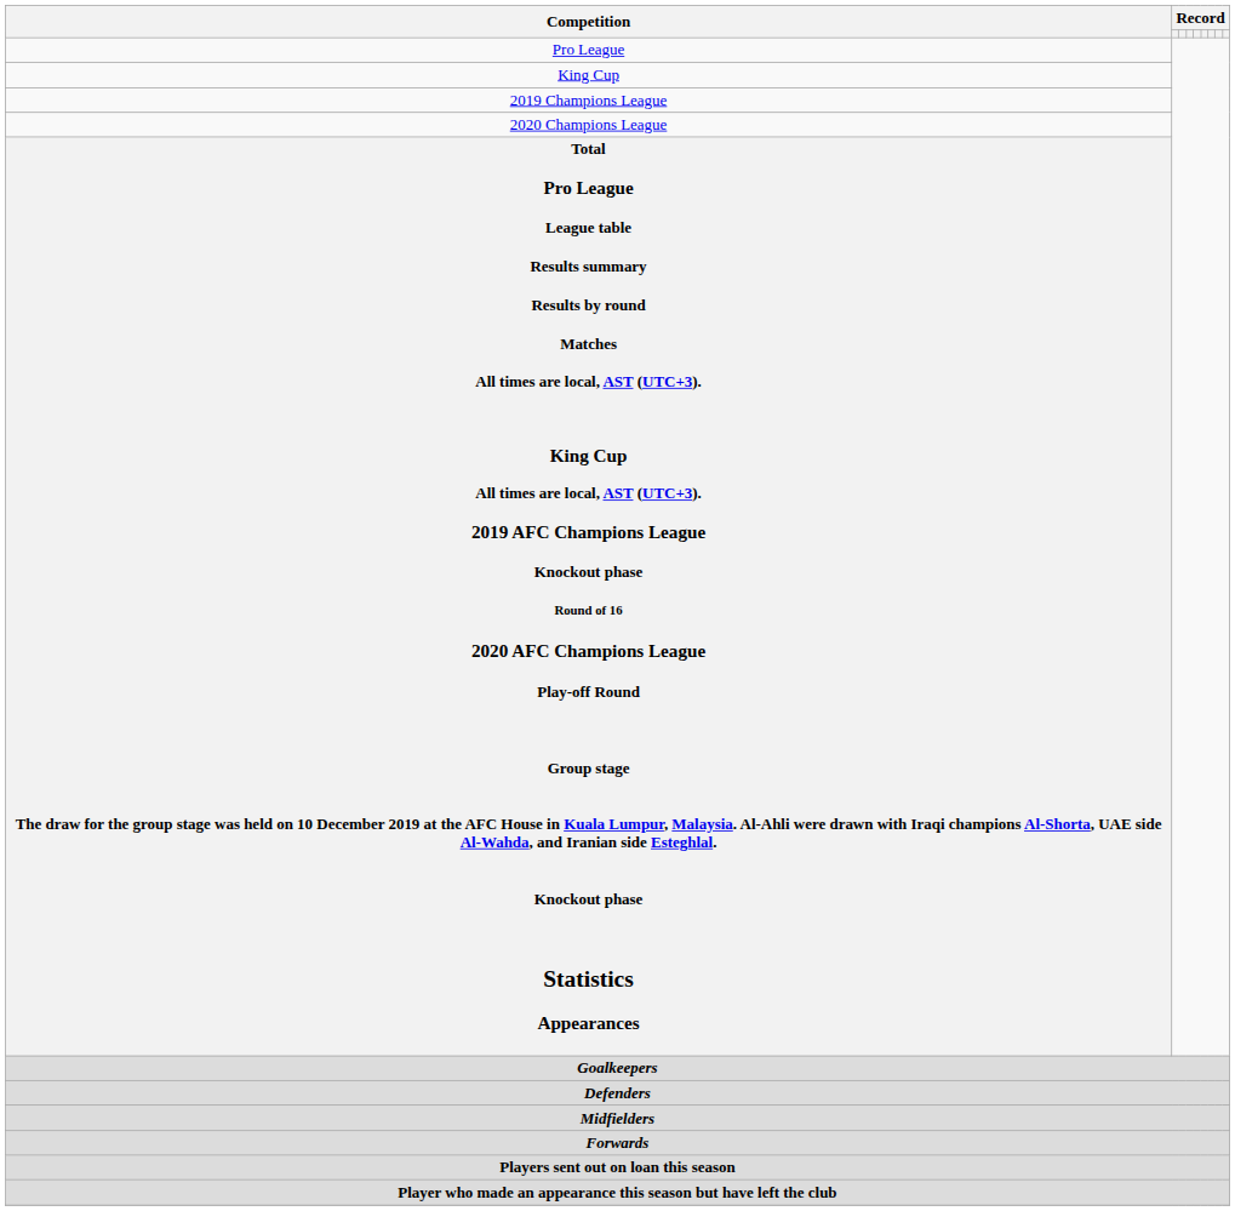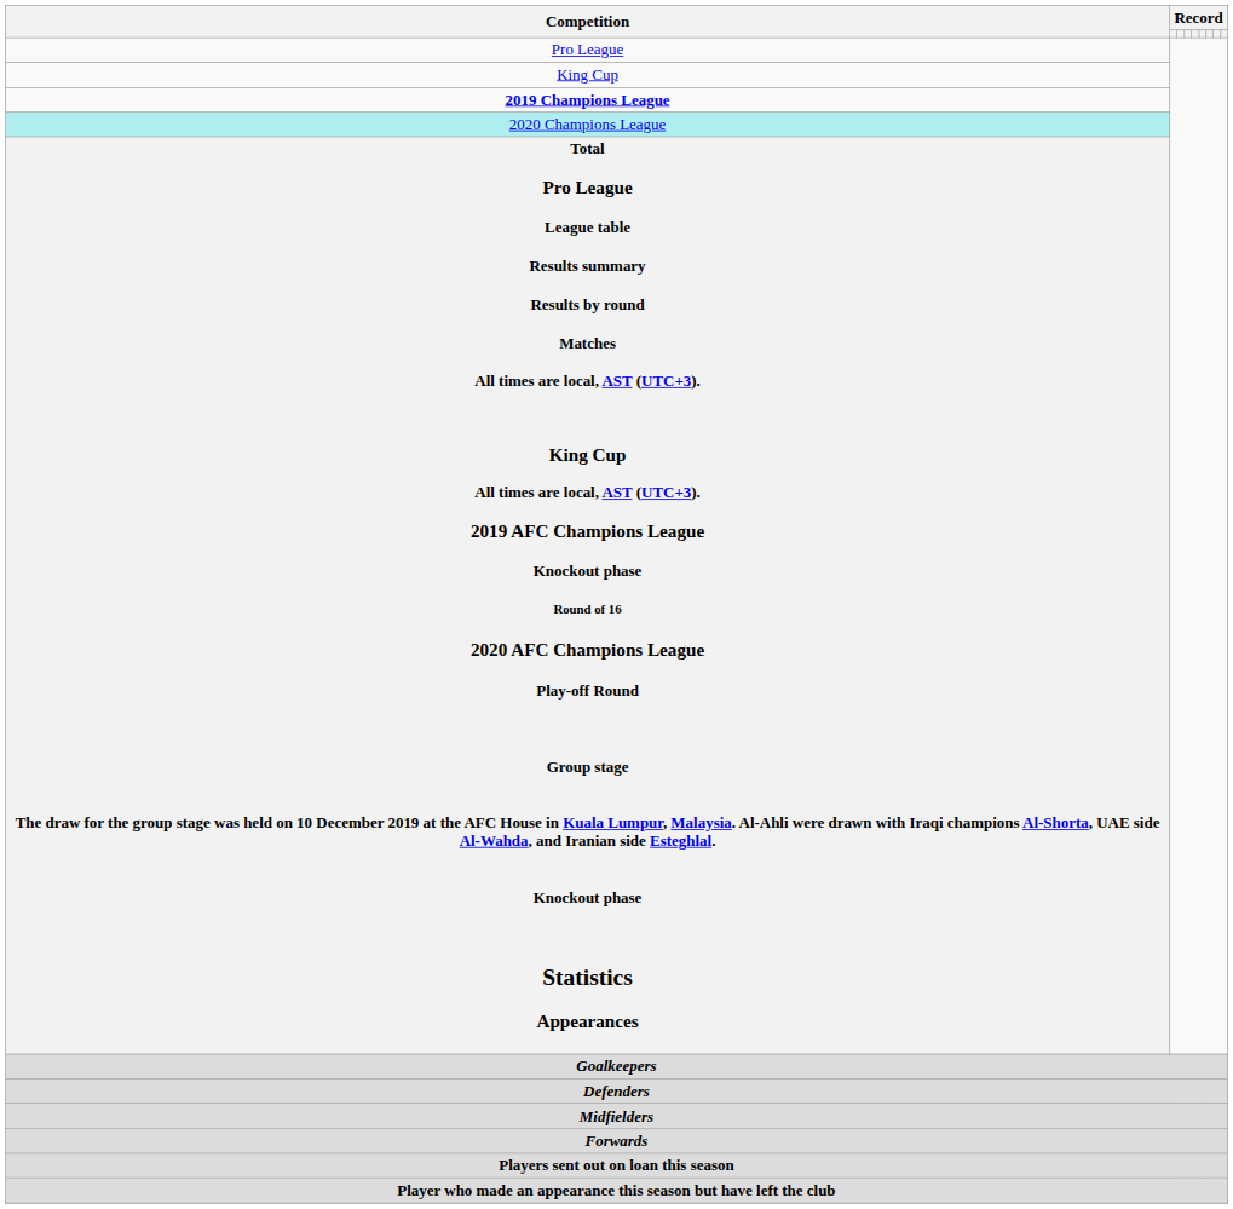2019 Champions League | Competition: normal -> bold
2020 Champions League | Competition: no background -> paleturquoise background
